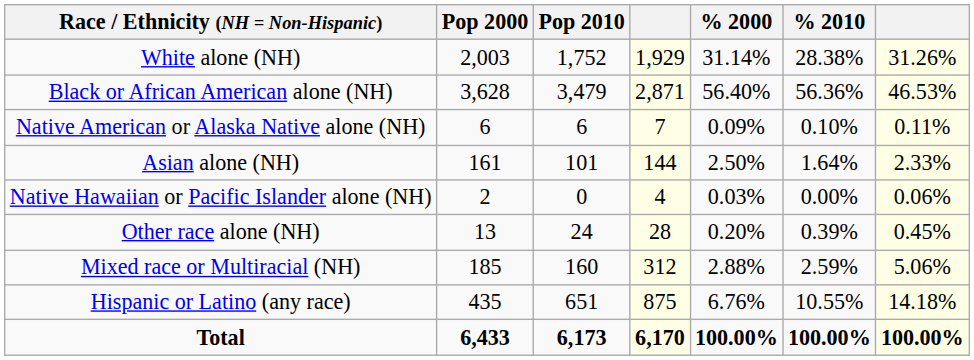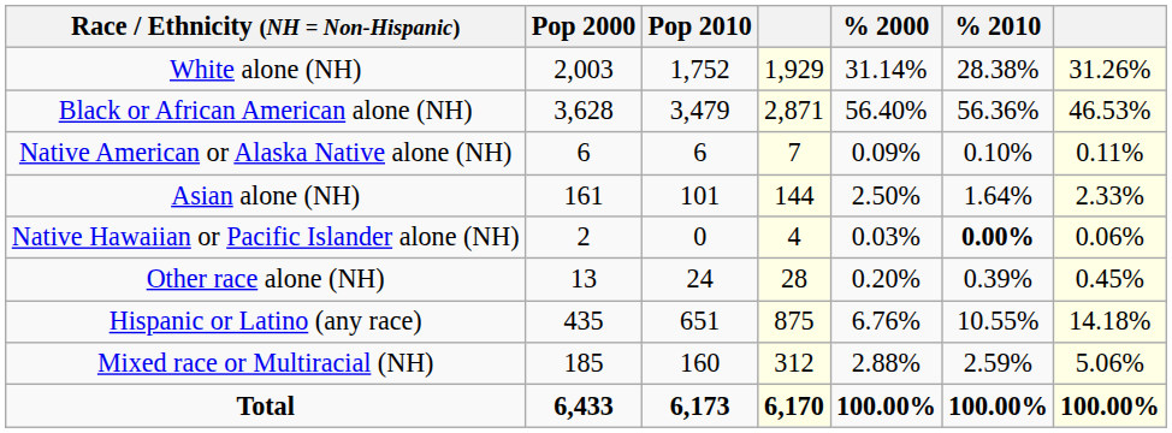Native Hawaiian or Pacific Islander alone (NH) | % 2010: normal -> bold
rows swapped: Mixed race or Multiracial (NH) <-> Hispanic or Latino (any race)
